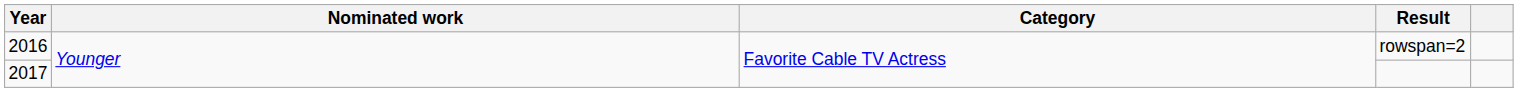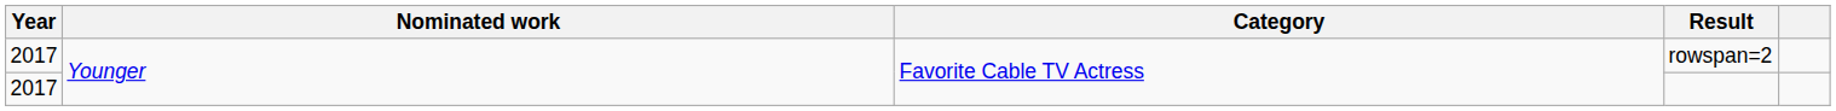rowspan=2 | Year: 2016 -> 2017
